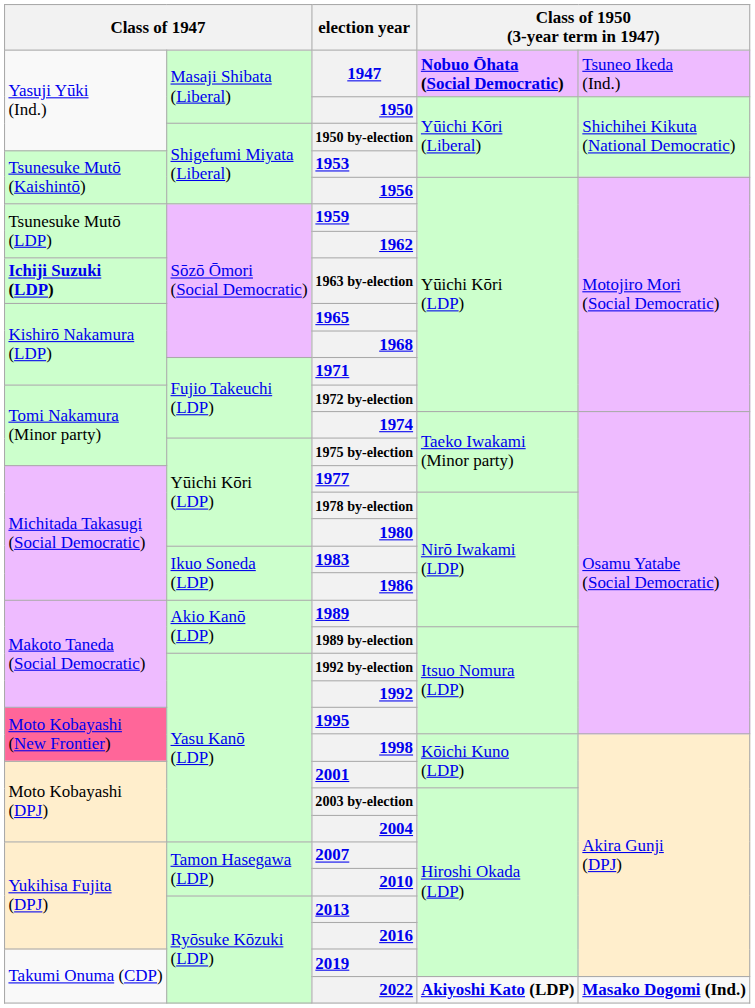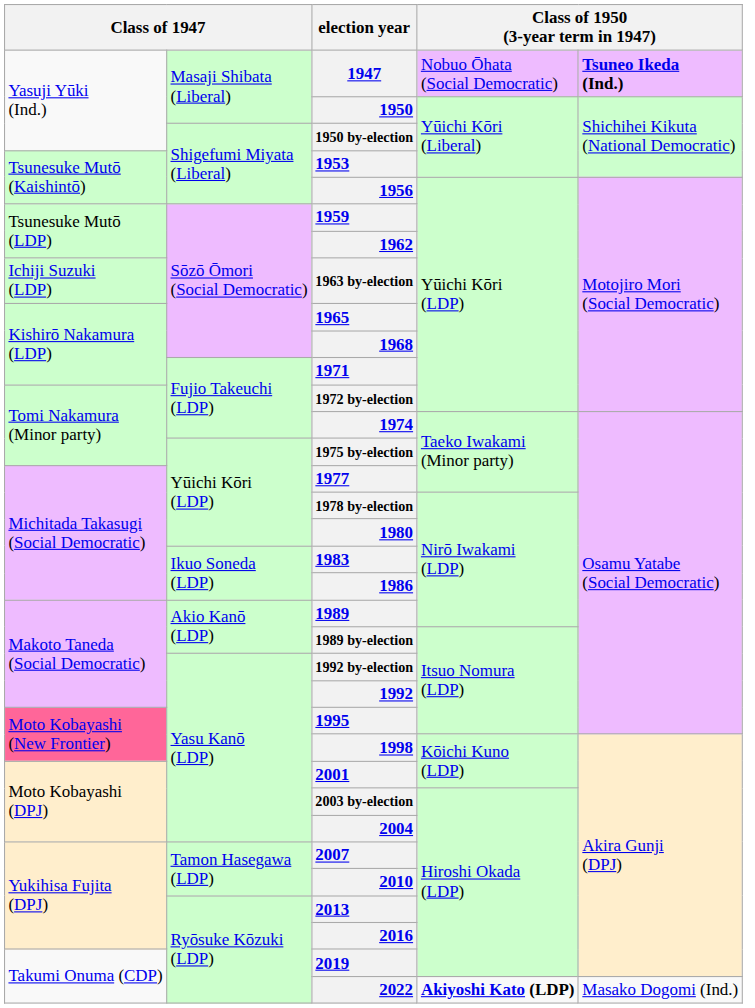1947 | column 4: bold -> normal
1947 | column 5: normal -> bold
1963 by-election | column 1: bold -> normal
2022 | column 5: bold -> normal
